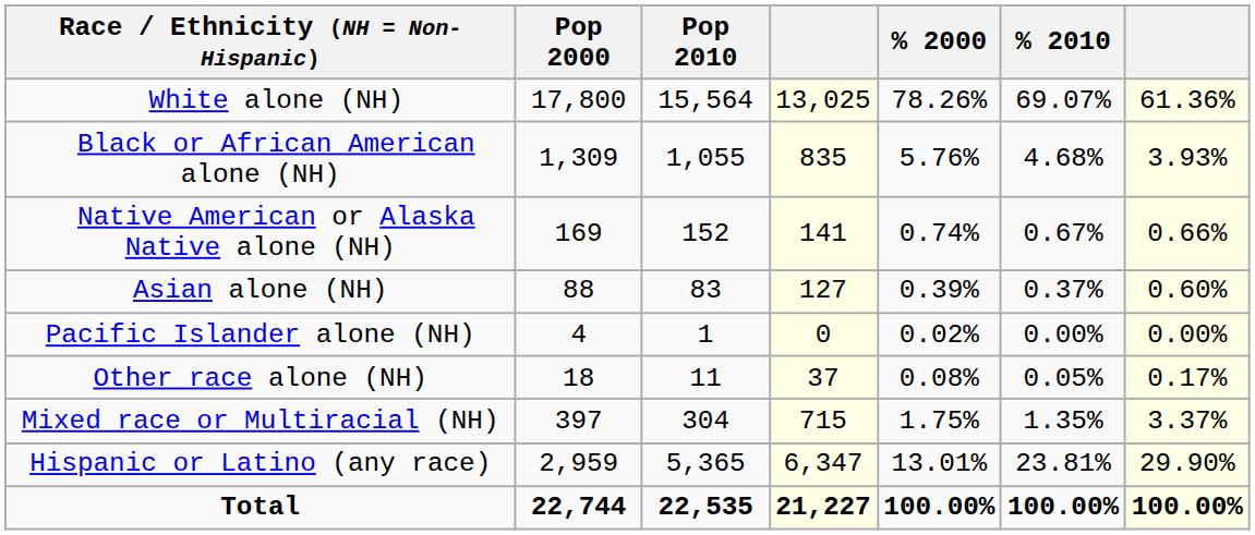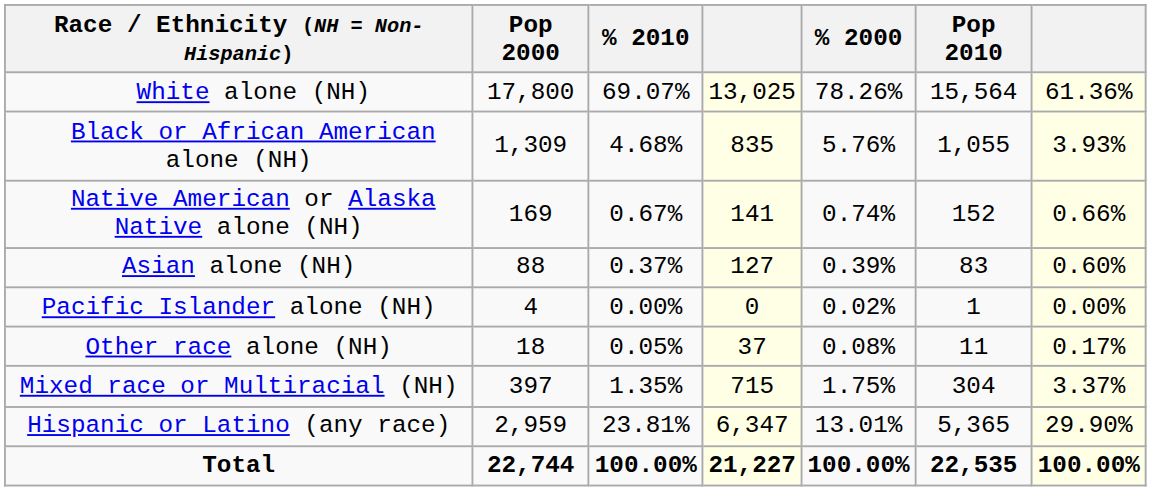columns swapped: Pop 2010 <-> % 2010
